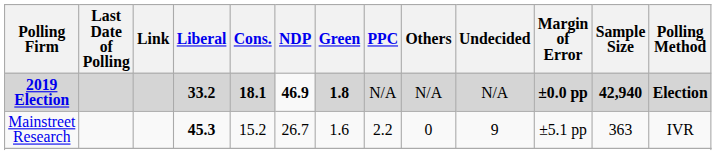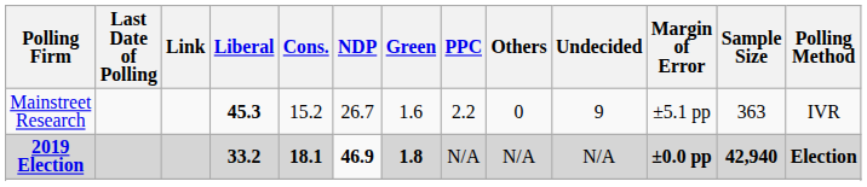rows swapped: Mainstreet Research <-> 2019 Election
